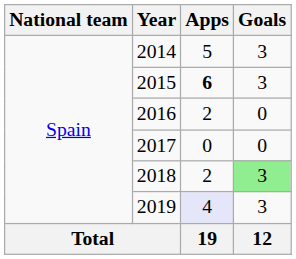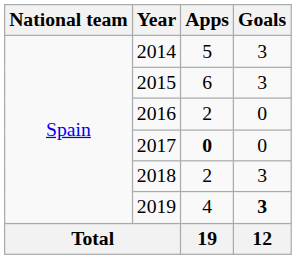2015 | Apps: bold -> normal
2017 | Apps: normal -> bold
2018 | Goals: lightgreen background -> no background
2019 | Apps: lavender background -> no background
2019 | Goals: normal -> bold
